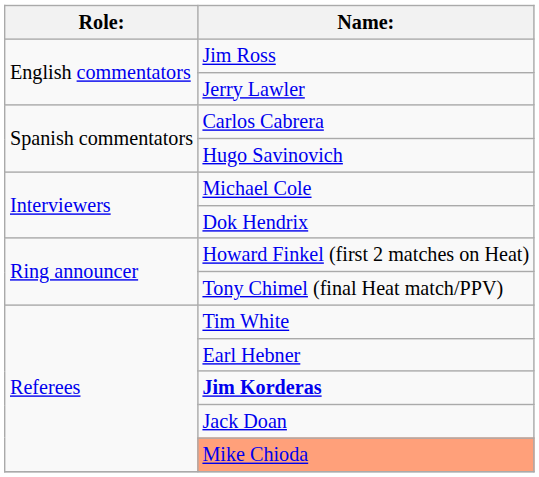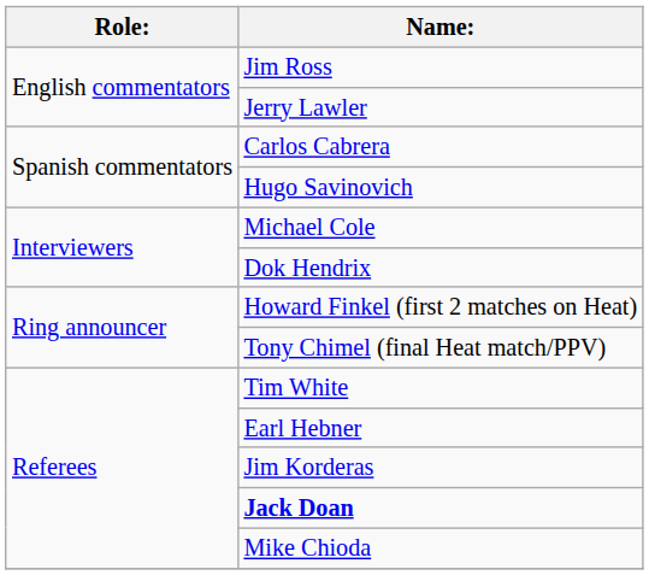Jim Korderas | Name:: bold -> normal
Jack Doan | Name:: normal -> bold
Mike Chioda | Name:: lightsalmon background -> no background
